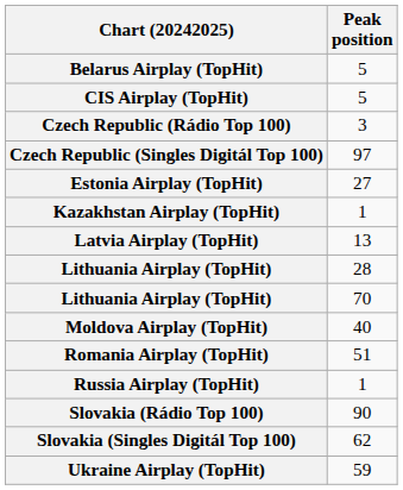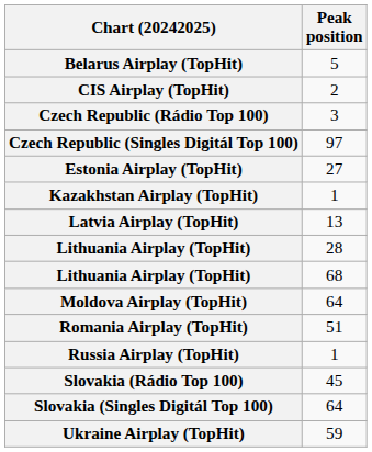row 3 | Peak position: 5 -> 2
row 10 | Peak position: 70 -> 68
row 11 | Peak position: 40 -> 64
row 14 | Peak position: 90 -> 45
row 15 | Peak position: 62 -> 64
